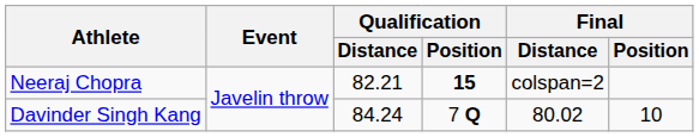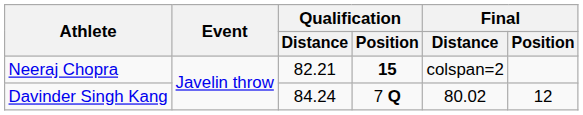Davinder Singh Kang | Final / Position: 10 -> 12
